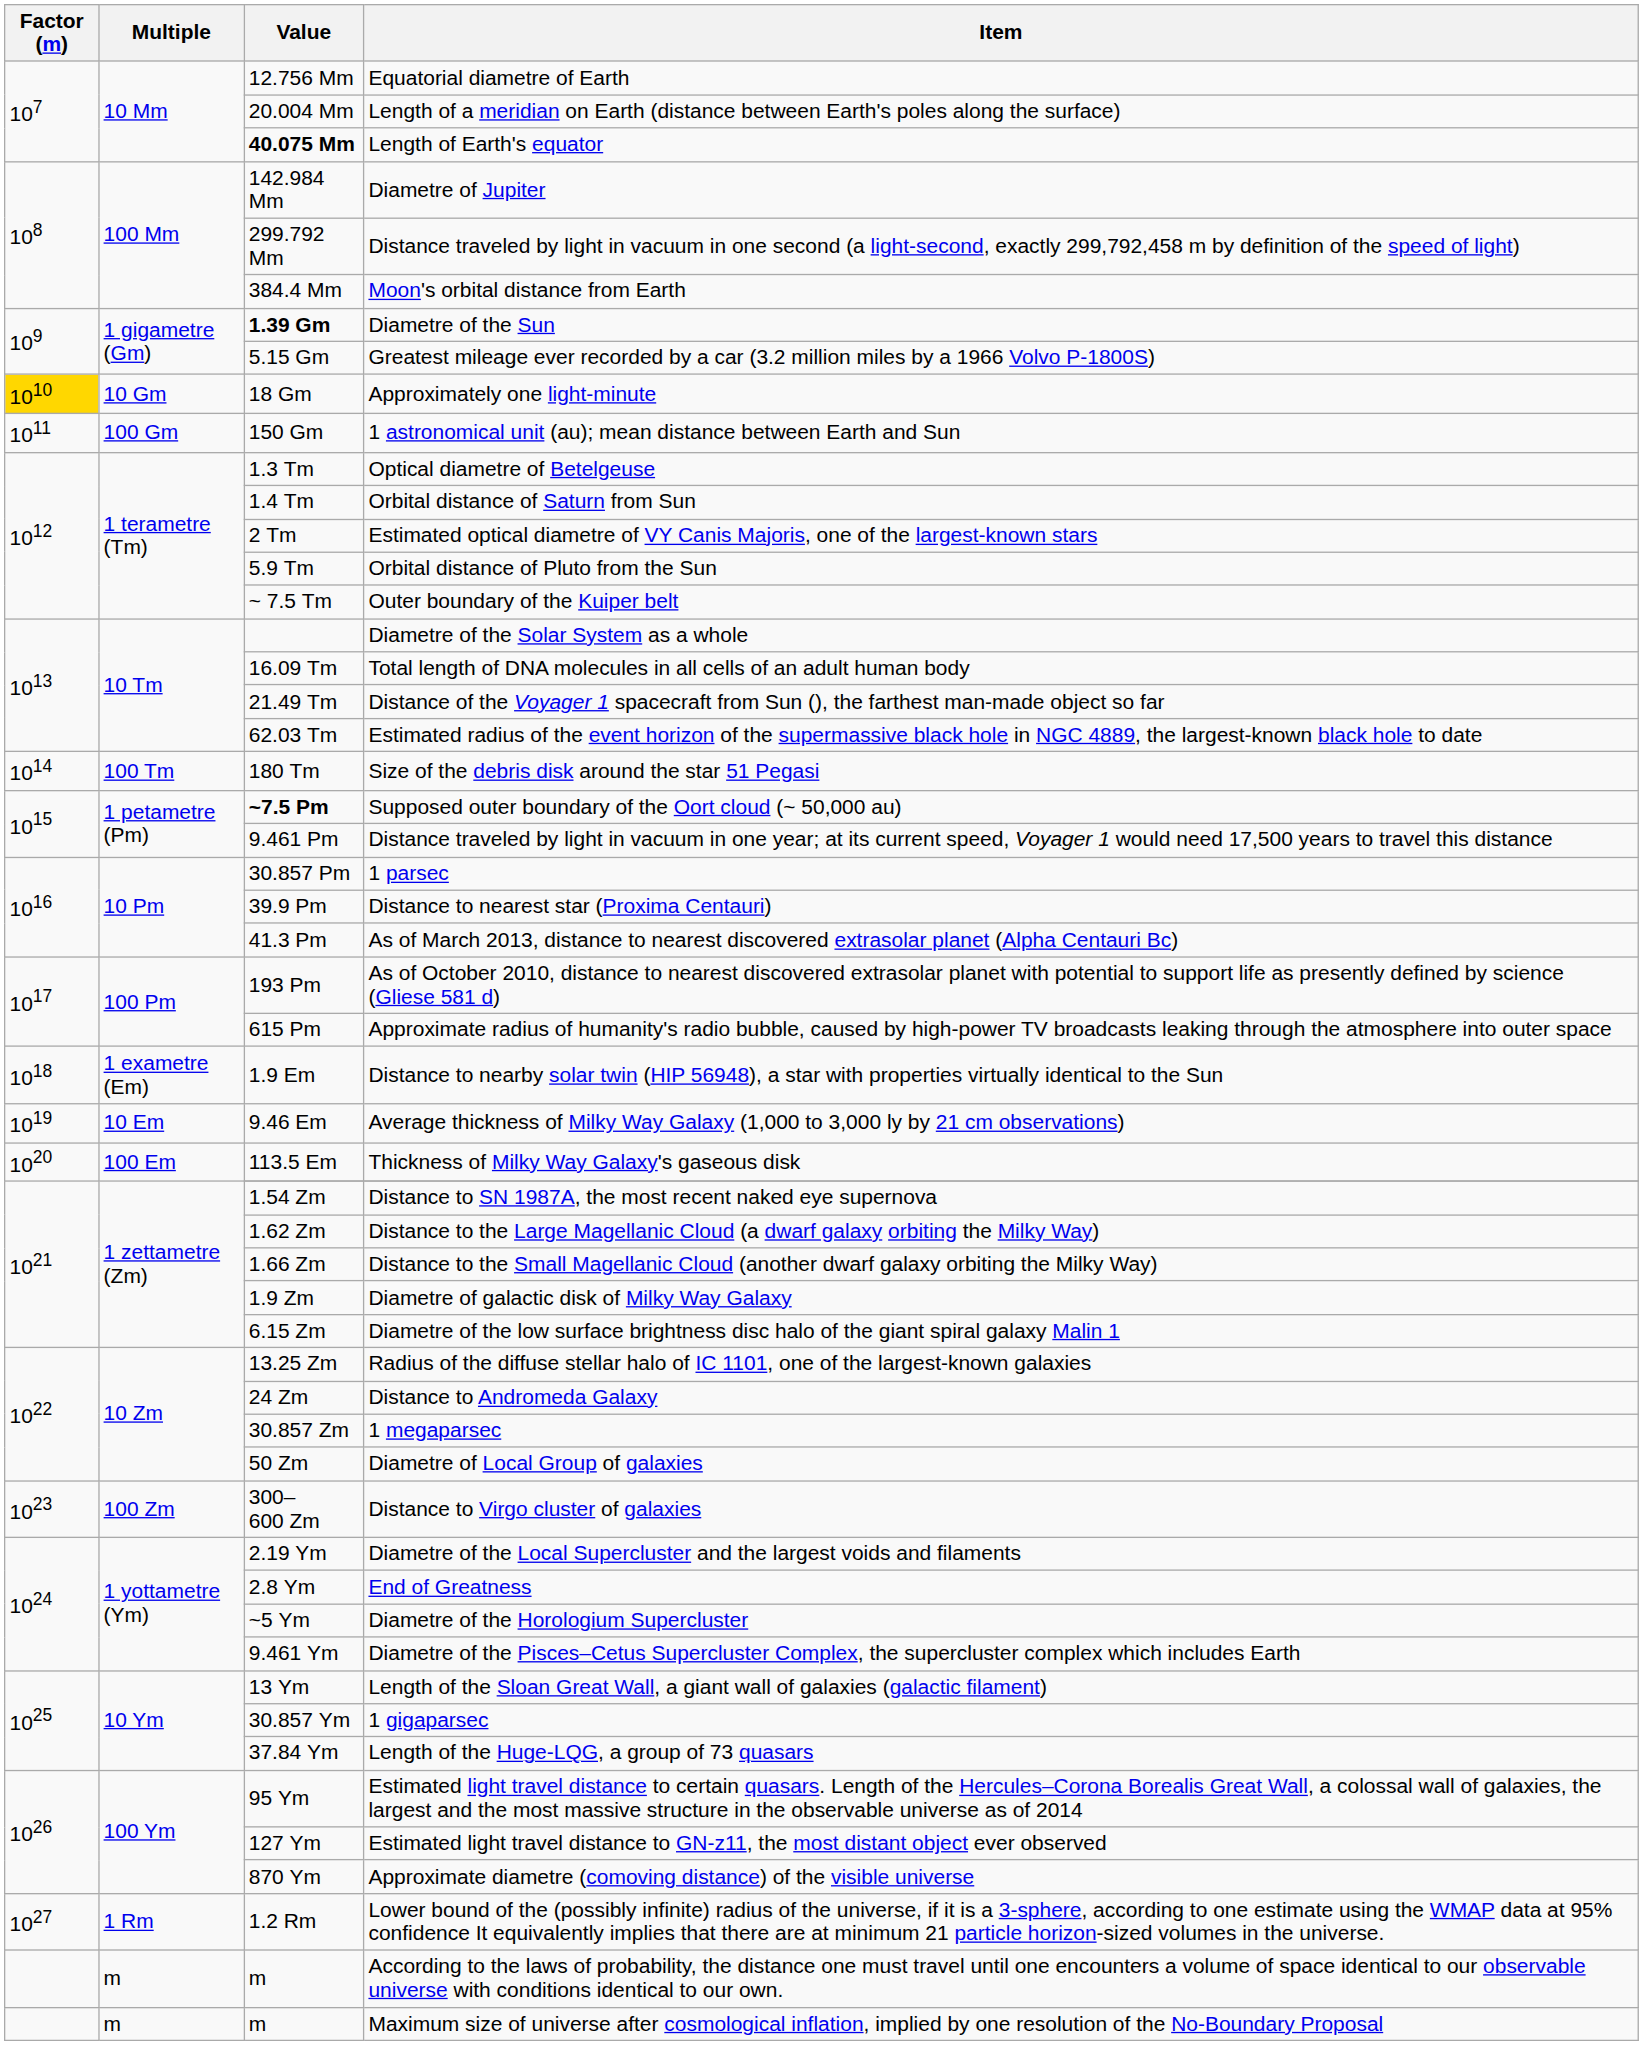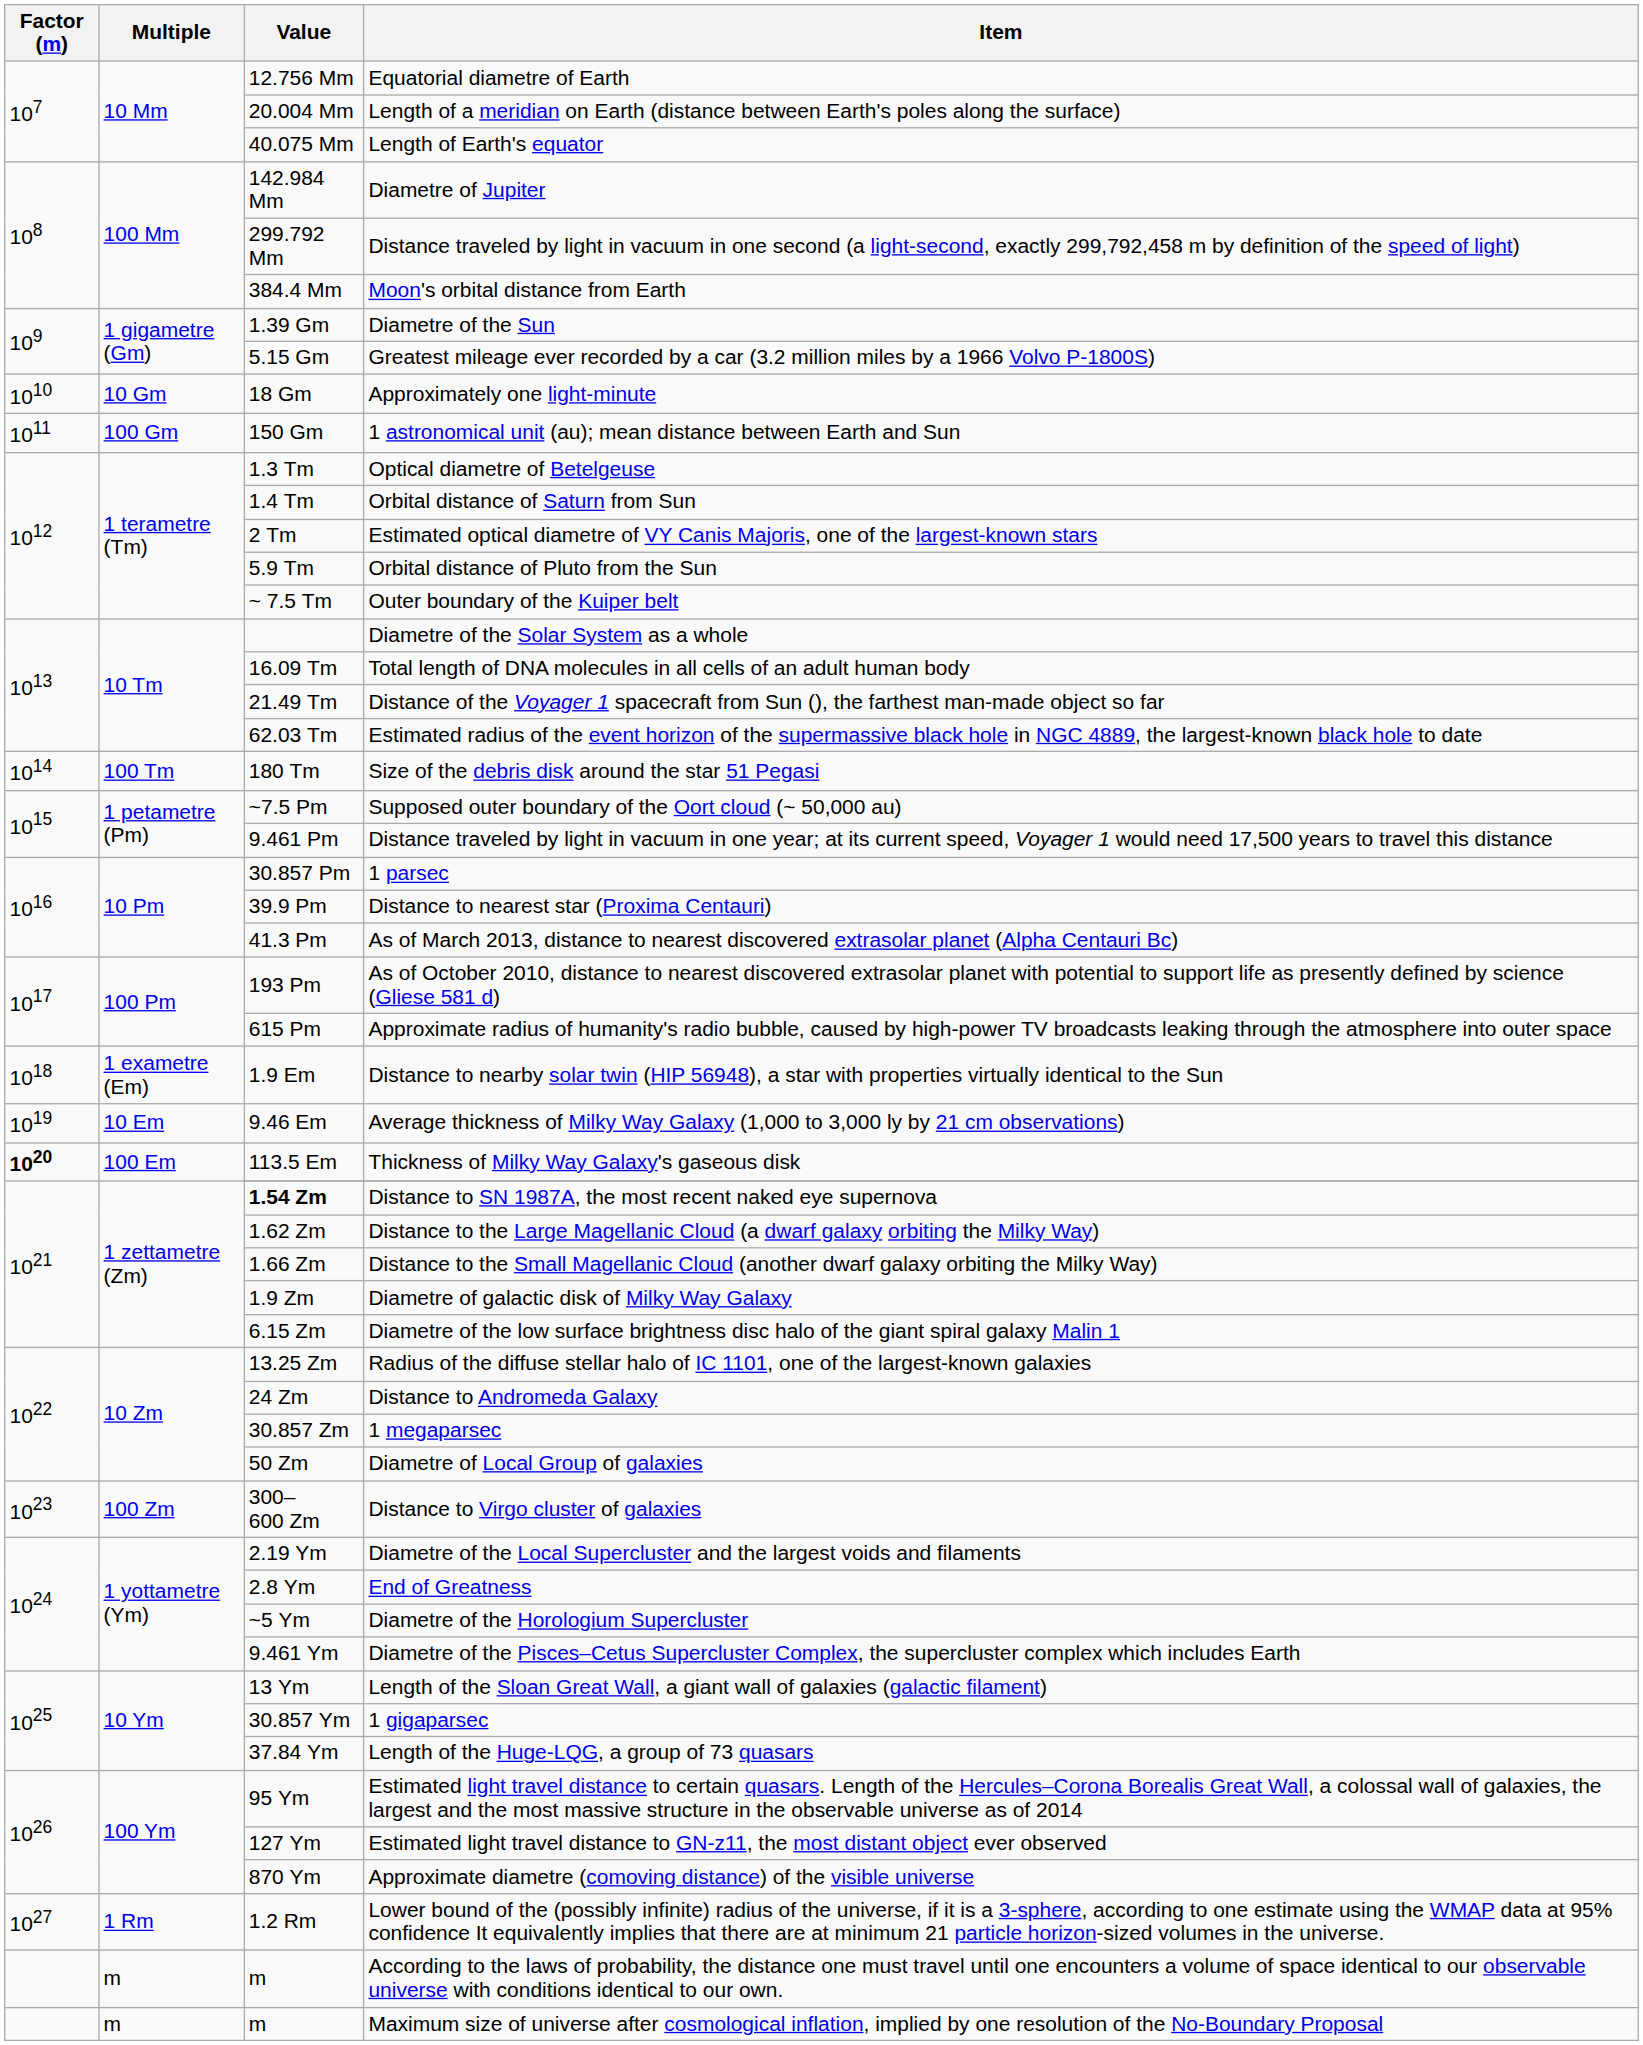Length of Earth's equator | Value: bold -> normal
Diametre of the Sun | Value: bold -> normal
Approximately one light-minute | Factor (m): gold background -> no background
Supposed outer boundary of the Oort cloud (~ 50,000 au) | Value: bold -> normal
Thickness of Milky Way Galaxy's gaseous disk | Factor (m): normal -> bold
Distance to SN 1987A, the most recent naked eye supernova | Value: normal -> bold
